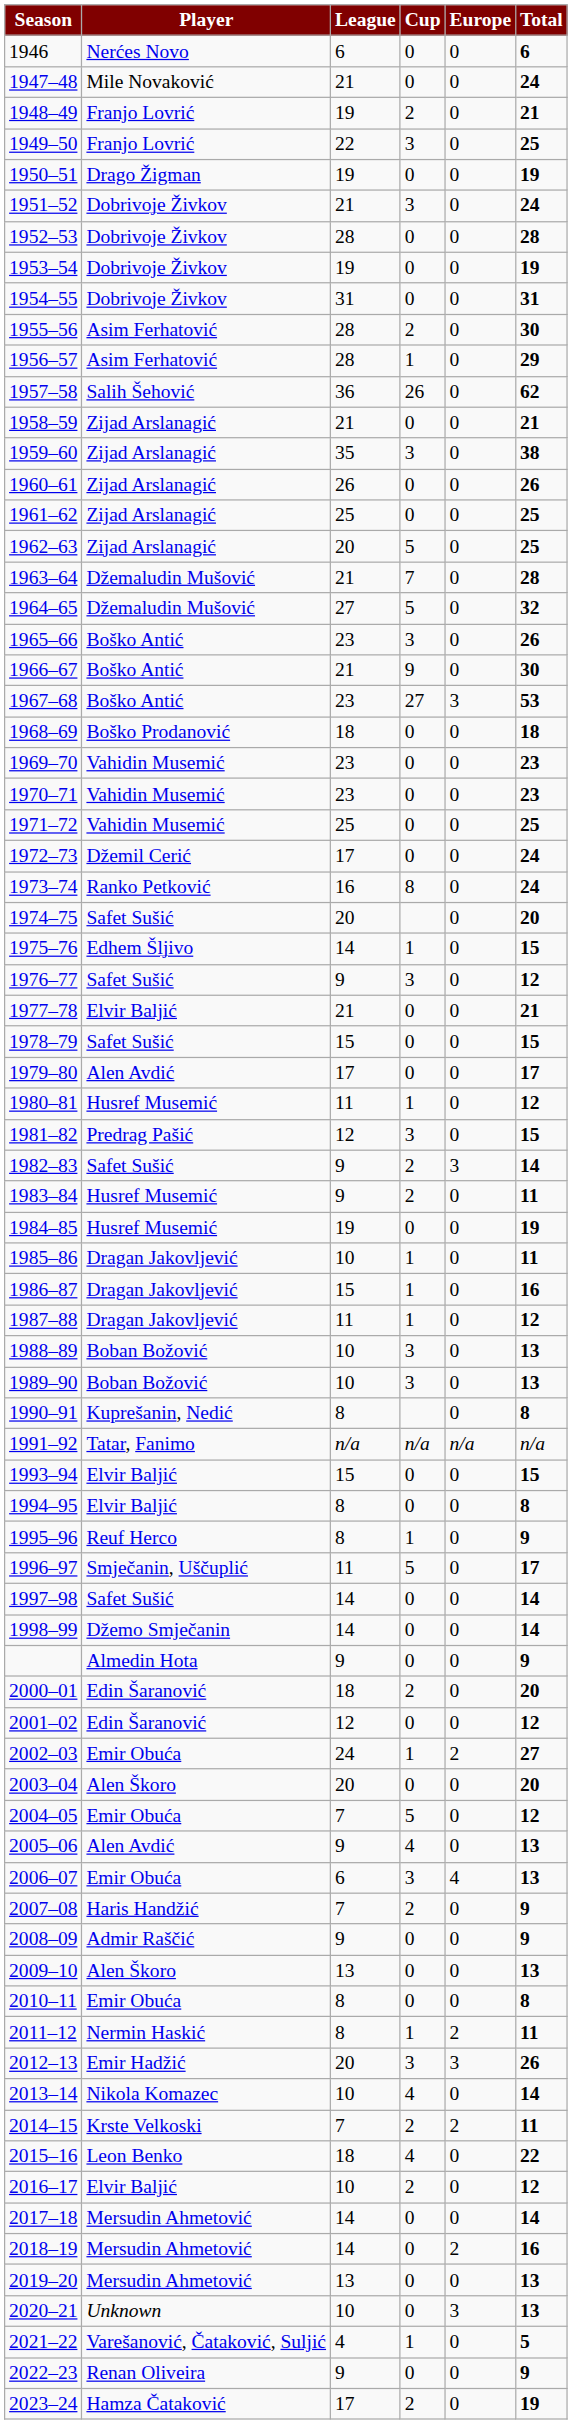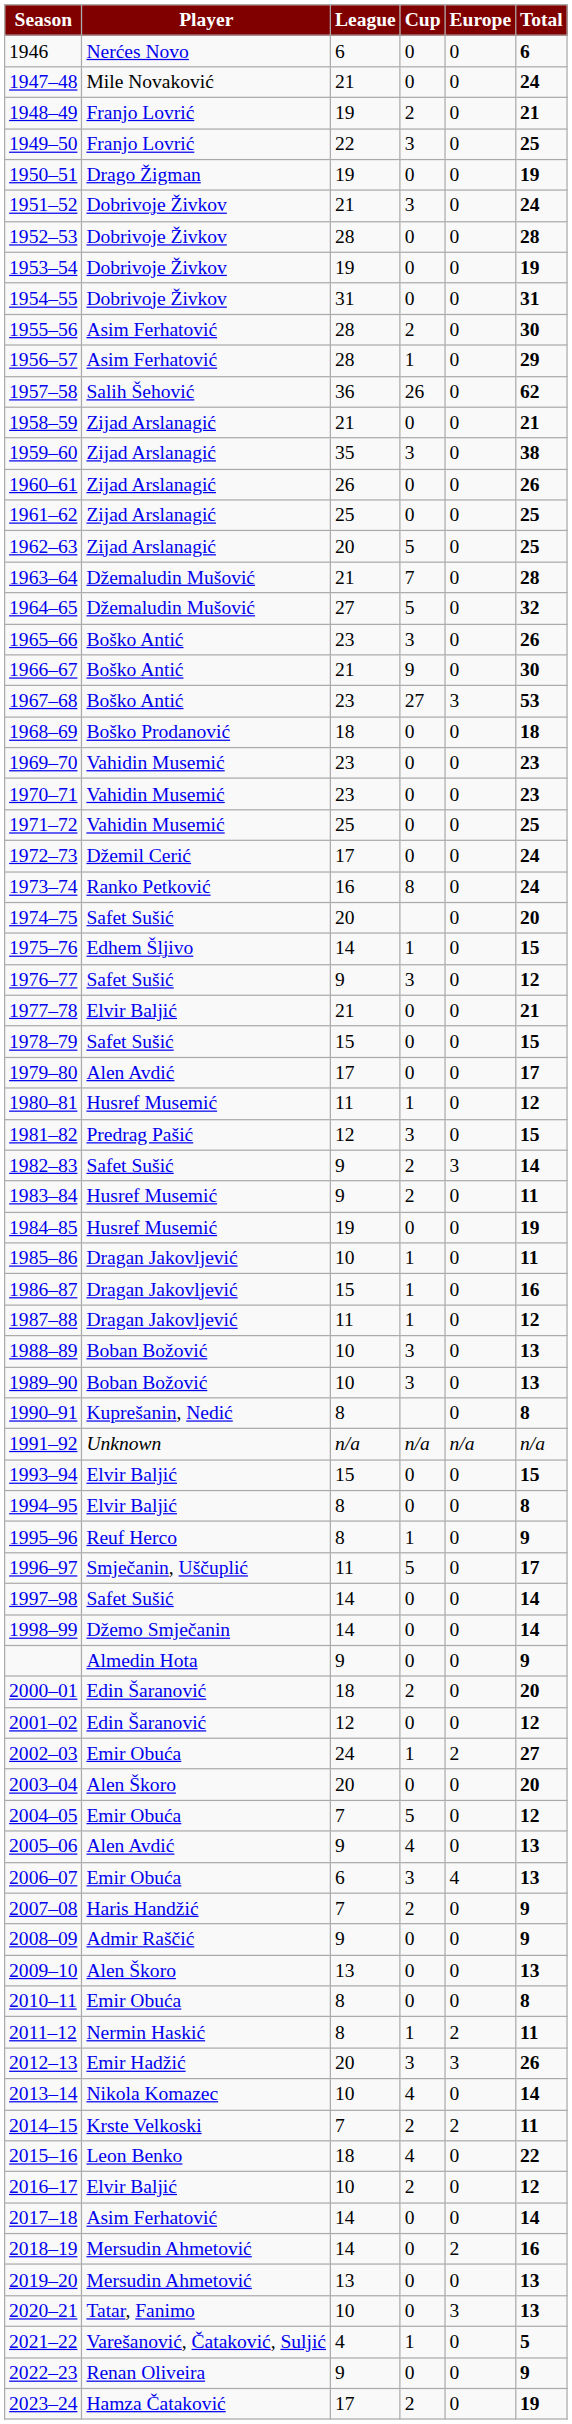1991–92 | Player: Tatar, Fanimo -> Unknown
2017–18 | Player: Mersudin Ahmetović -> Asim Ferhatović
2020–21 | Player: Unknown -> Tatar, Fanimo
